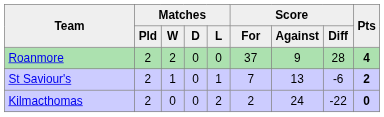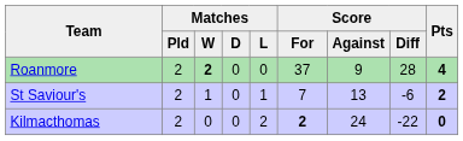Roanmore | Matches / W: normal -> bold
Kilmacthomas | Score / For: normal -> bold
